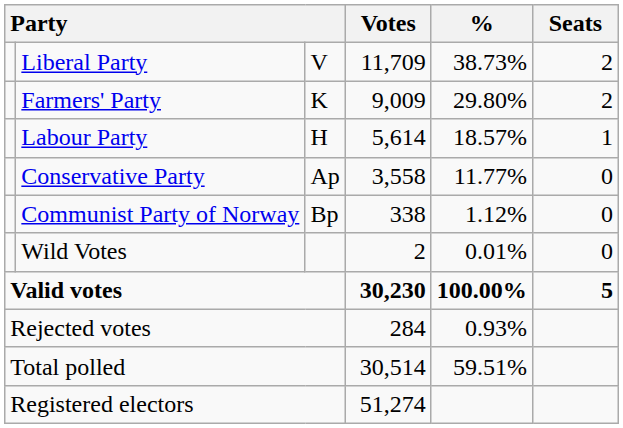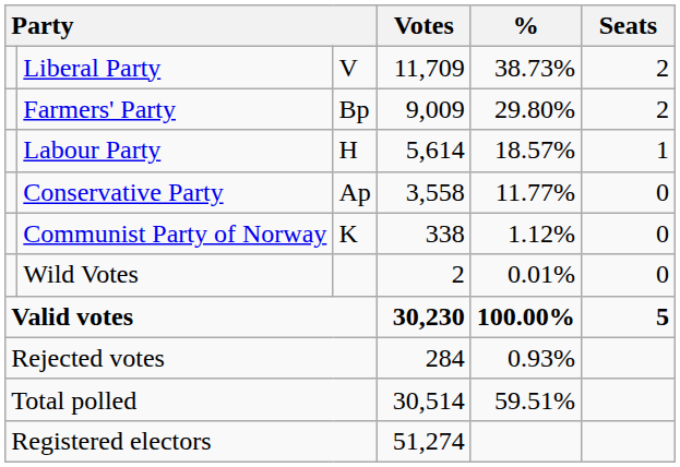Farmers' Party | column 3: K -> Bp
Communist Party of Norway | column 3: Bp -> K
